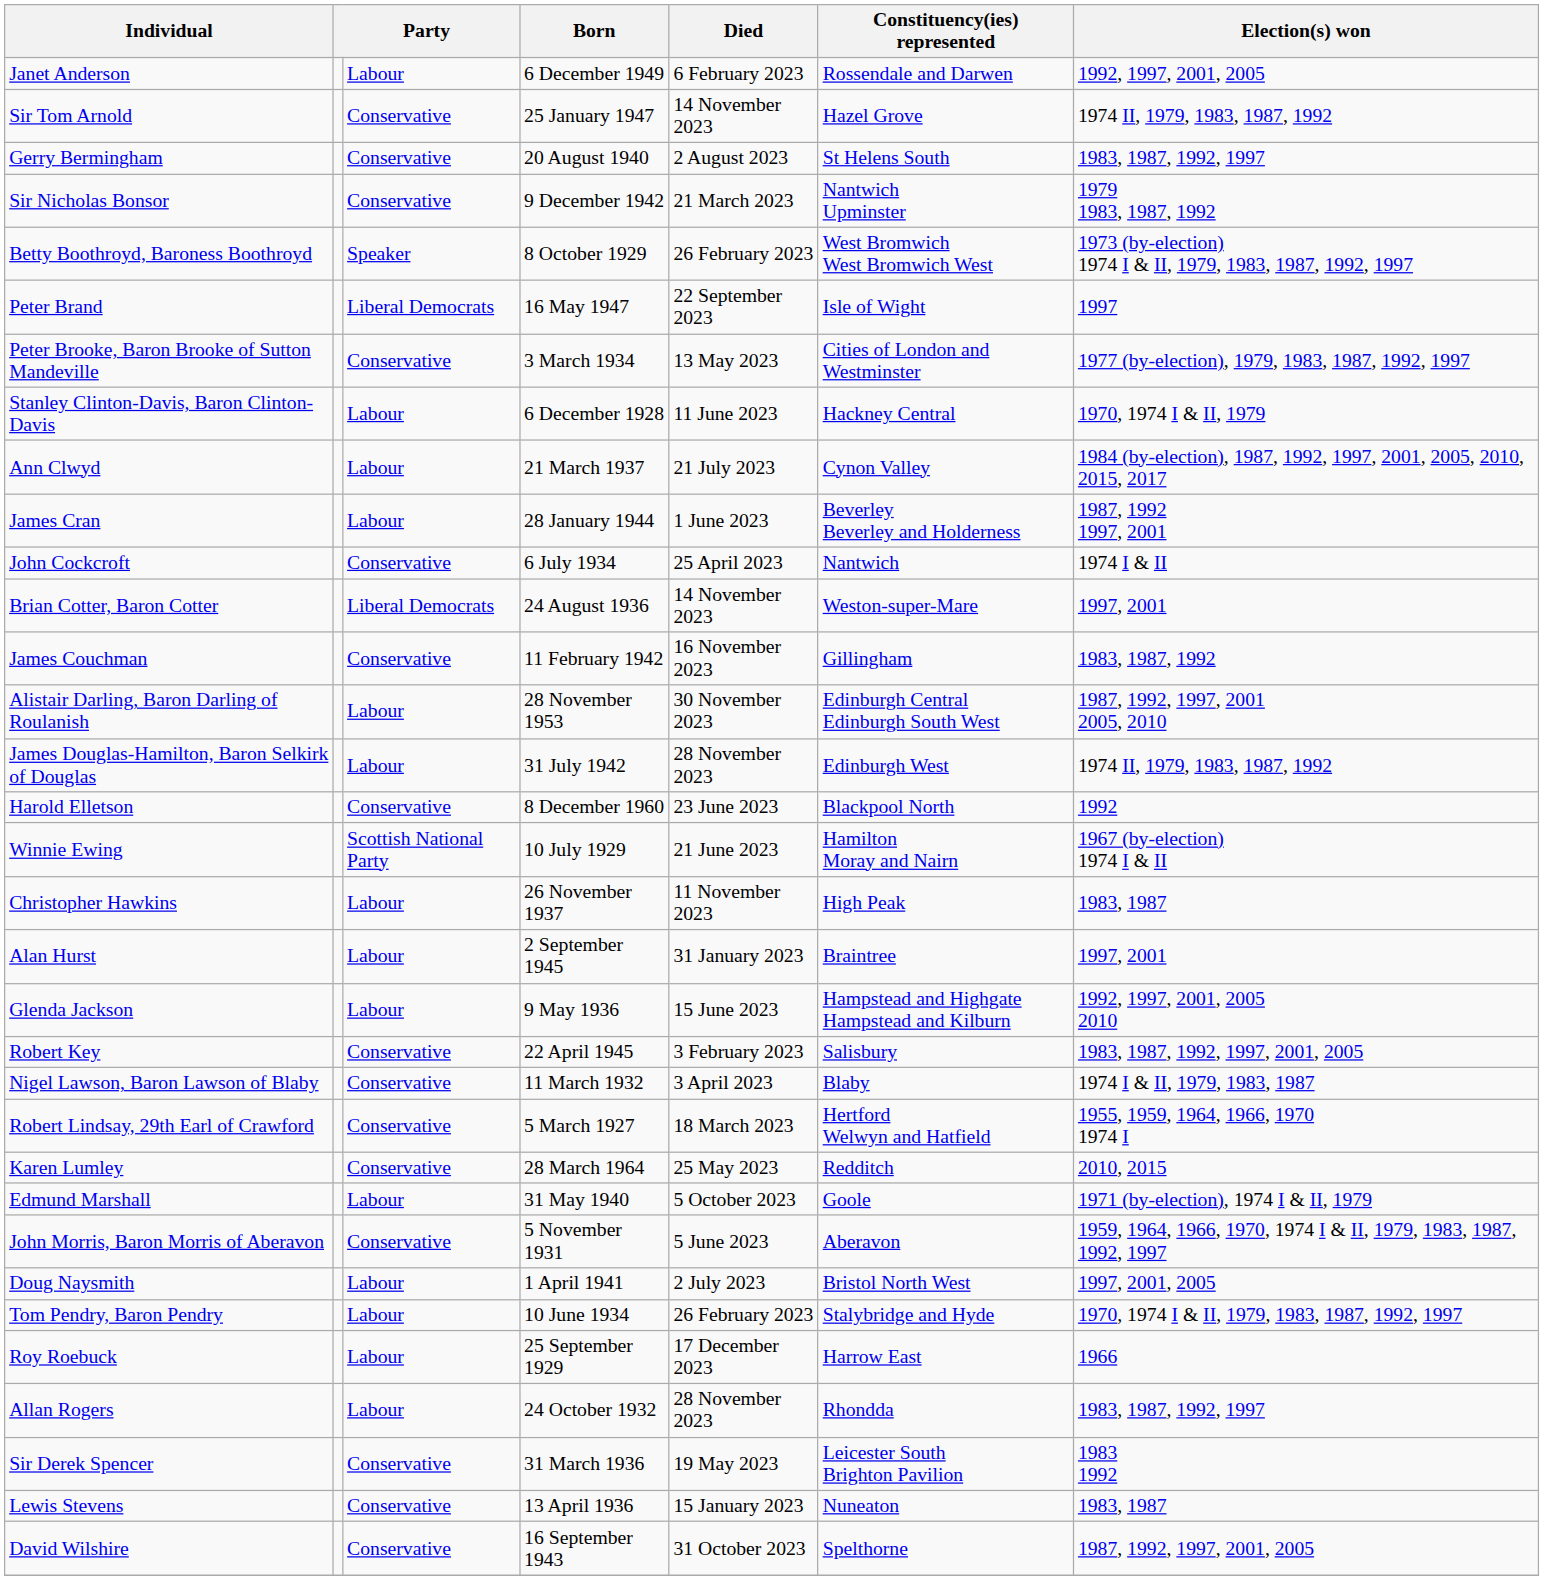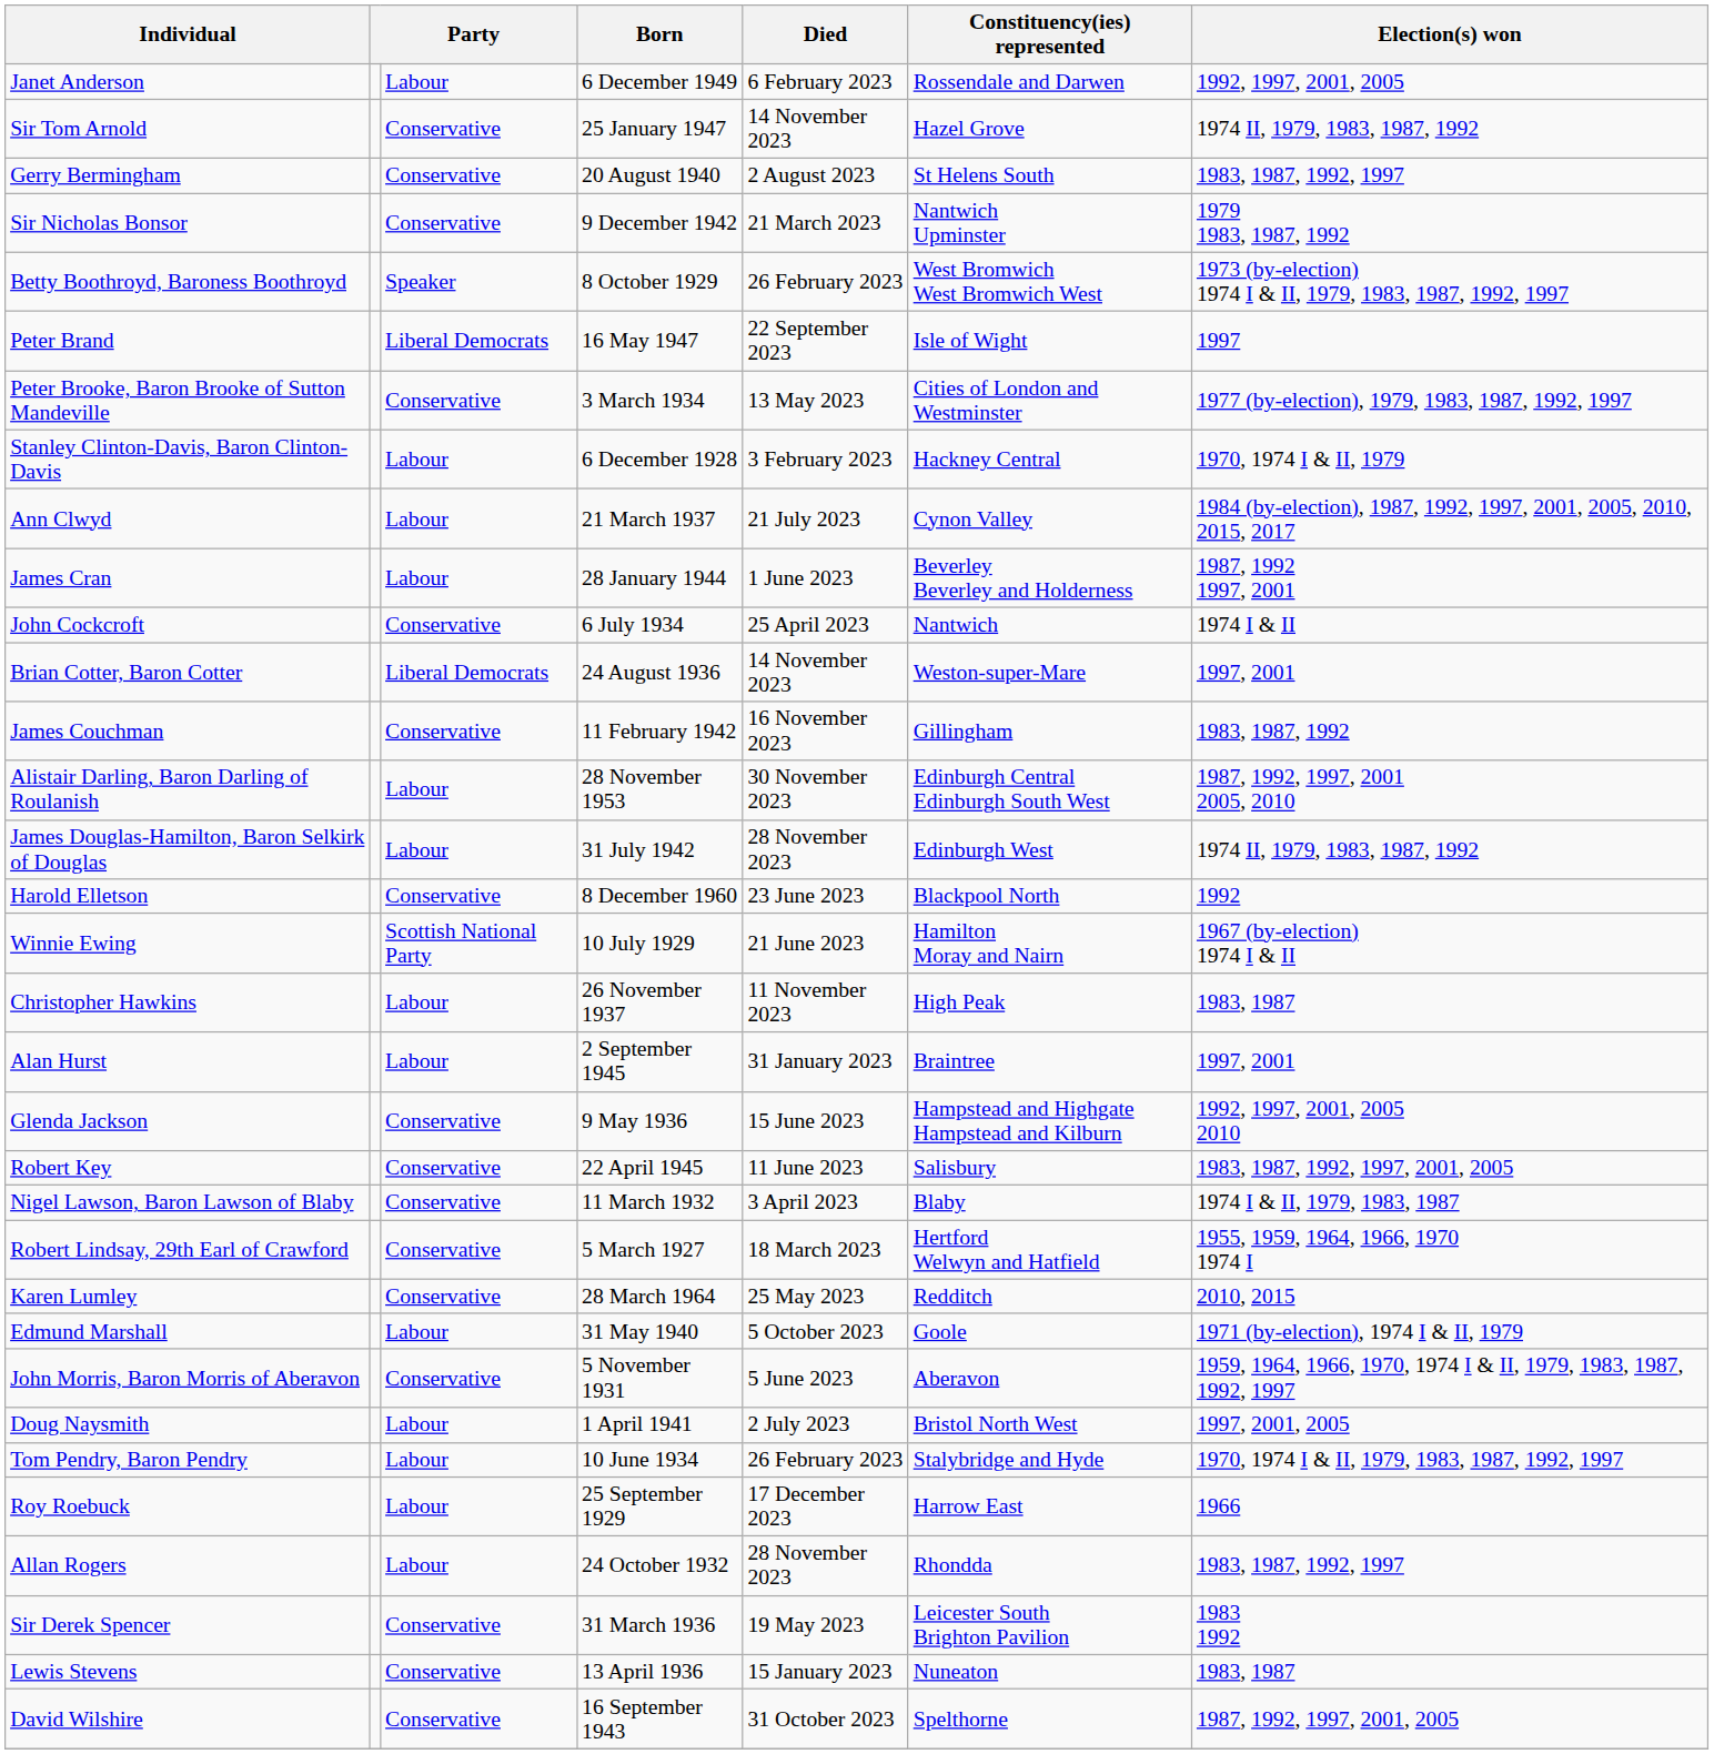Stanley Clinton-Davis, Baron Clinton-Davis | Died: 11 June 2023 -> 3 February 2023
Glenda Jackson | column 3: Labour -> Conservative
Robert Key | Died: 3 February 2023 -> 11 June 2023
